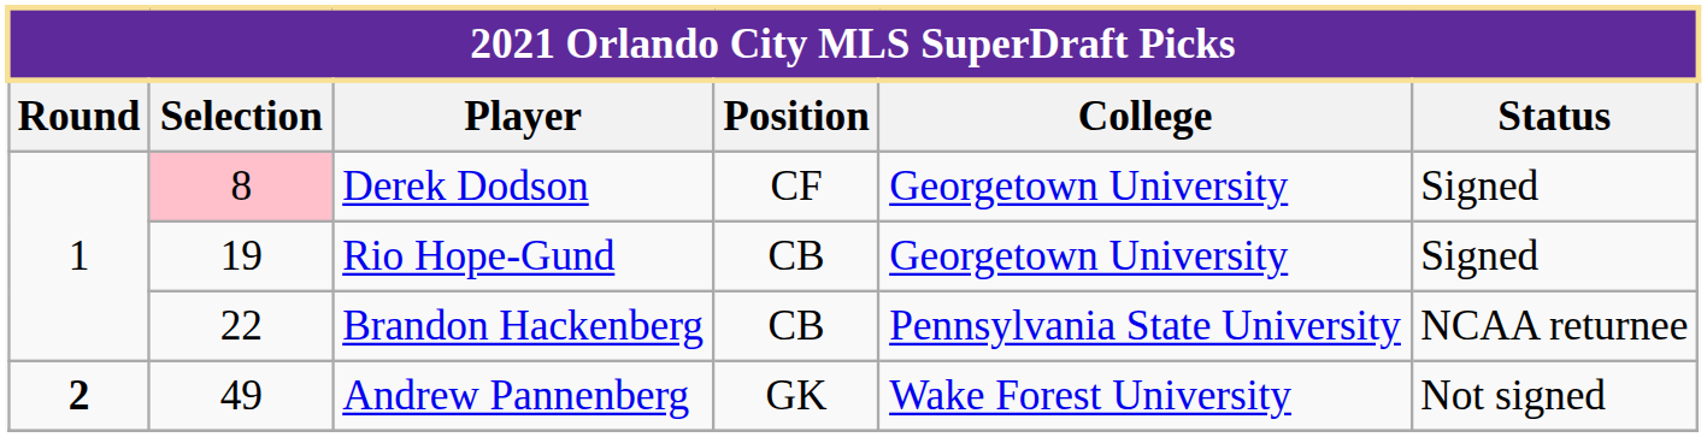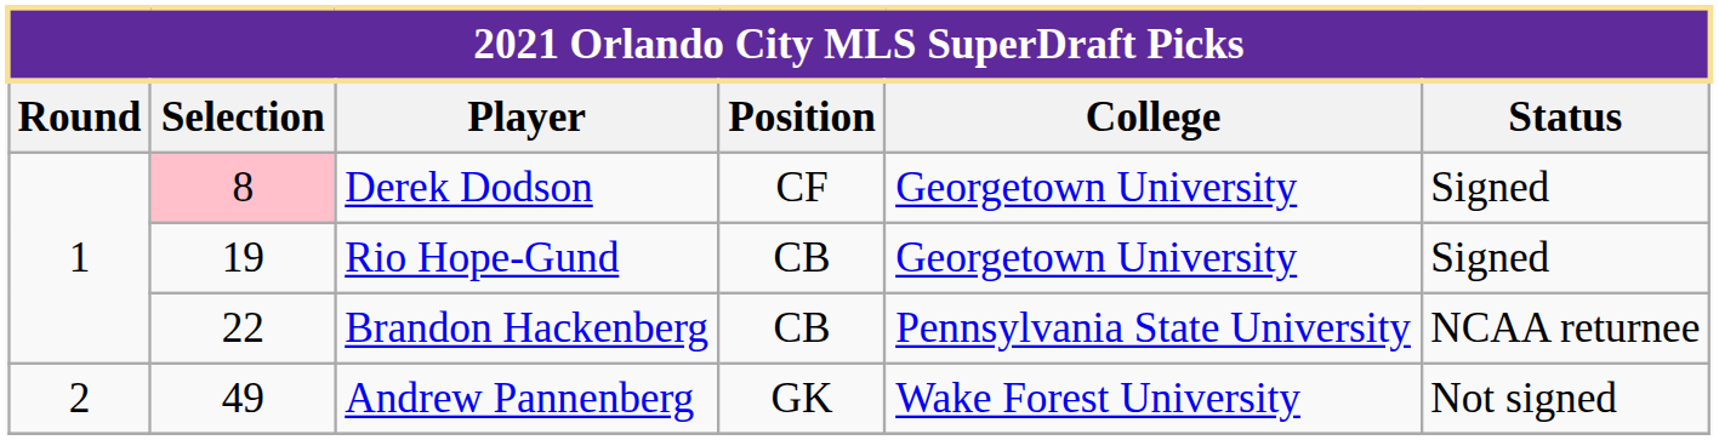Andrew Pannenberg | Round: bold -> normal
